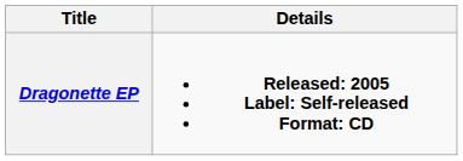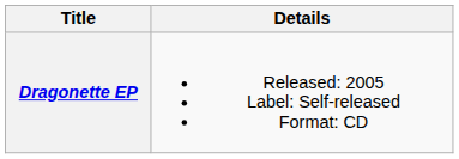Dragonette EP | Details: bold -> normal
